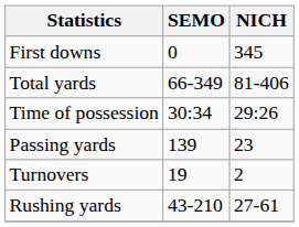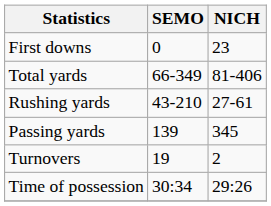First downs | NICH: 345 -> 23
rows swapped: Rushing yards <-> Time of possession
Passing yards | NICH: 23 -> 345
